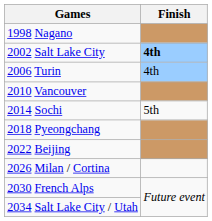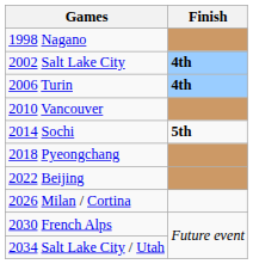2006 Turin | Finish: normal -> bold
2014 Sochi | Finish: normal -> bold
